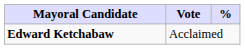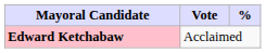Edward Ketchabaw | Mayoral Candidate: no background -> pink background
